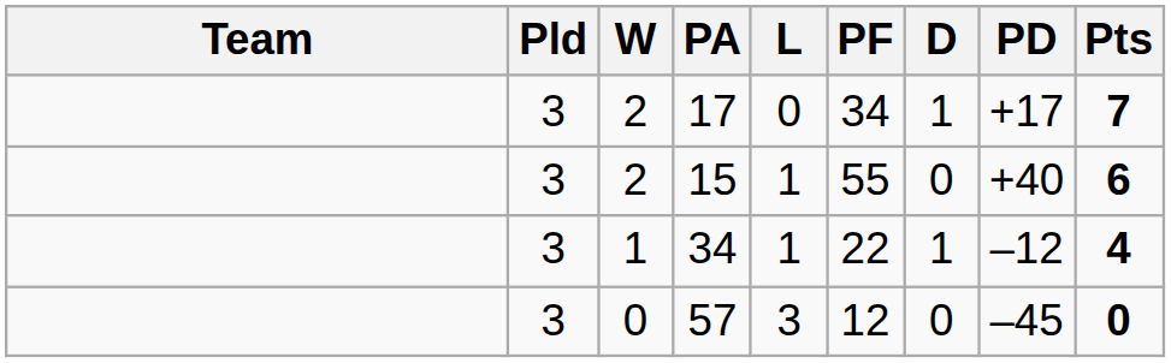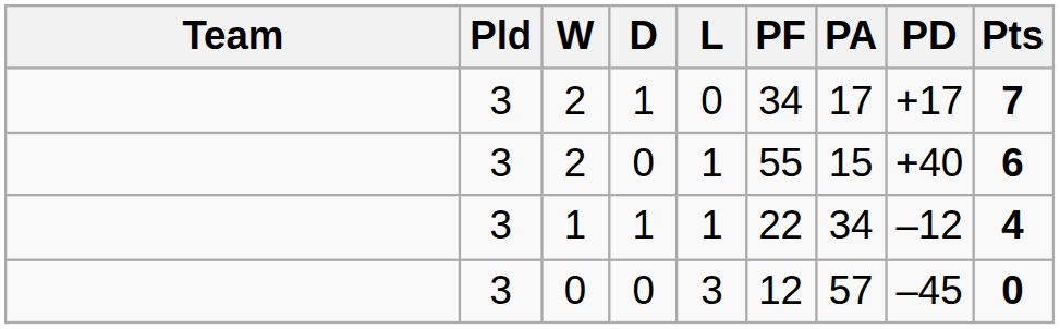columns swapped: D <-> PA
